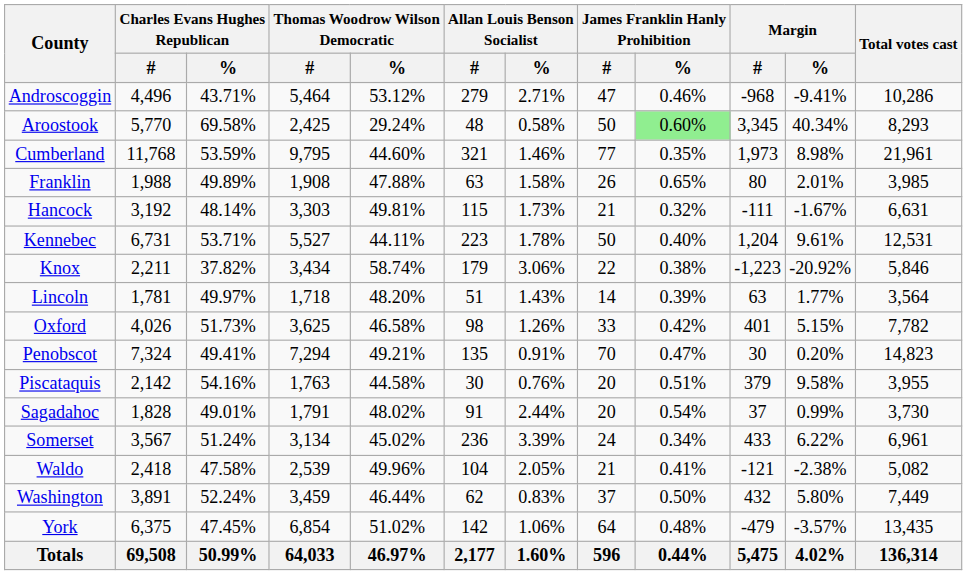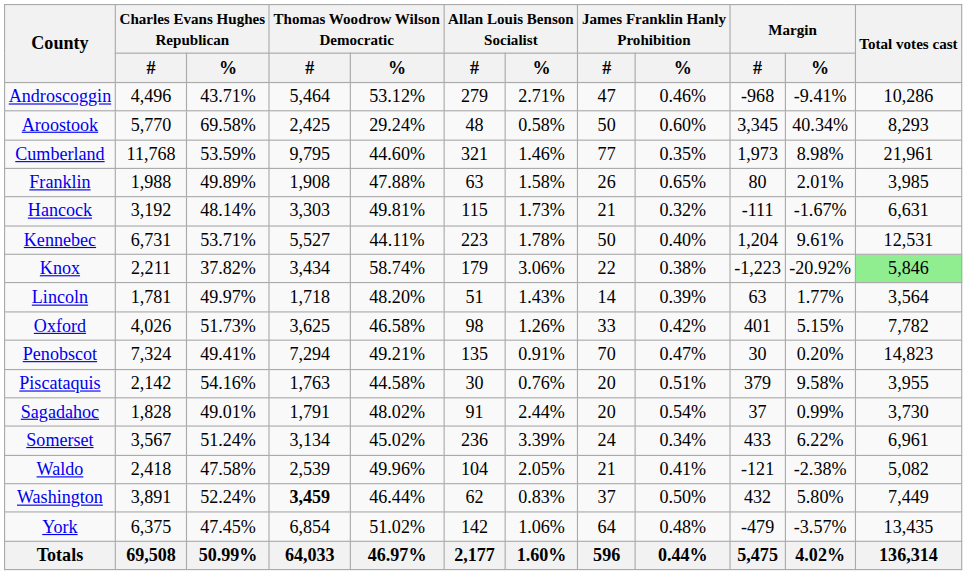Aroostook | James Franklin Hanly Prohibition / %: lightgreen background -> no background
Knox | Total votes cast: no background -> lightgreen background
Washington | Thomas Woodrow Wilson Democratic / #: normal -> bold
